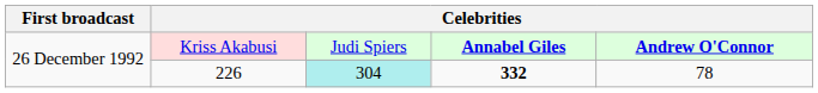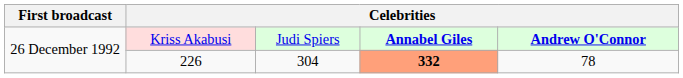226 | column 3: paleturquoise background -> no background
226 | column 4: no background -> lightsalmon background
